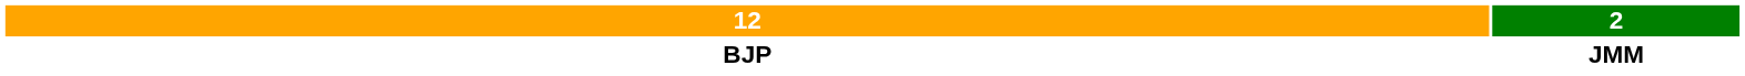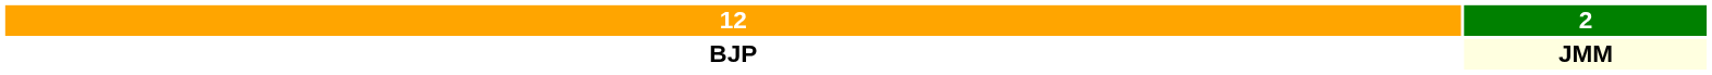BJP | 2: no background -> lightyellow background
